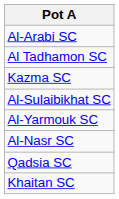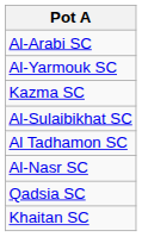row 3 | column 1: Al Tadhamon SC -> Al-Yarmouk SC
row 6 | column 1: Al-Yarmouk SC -> Al Tadhamon SC
